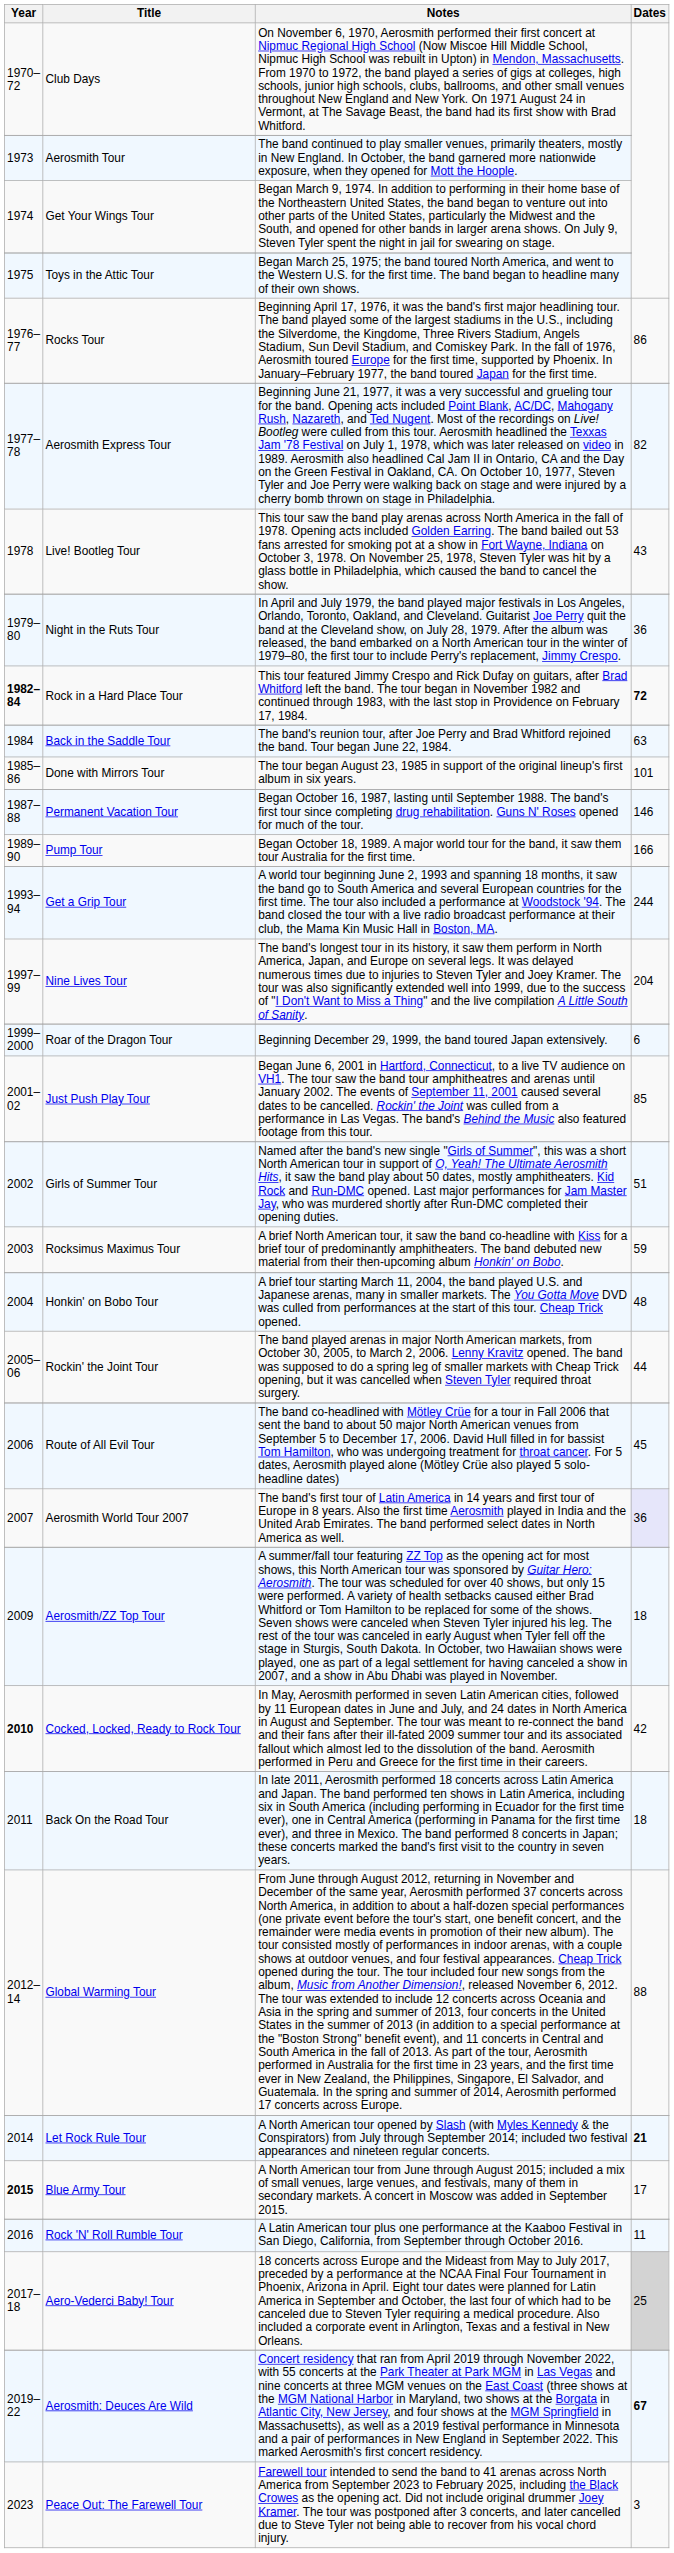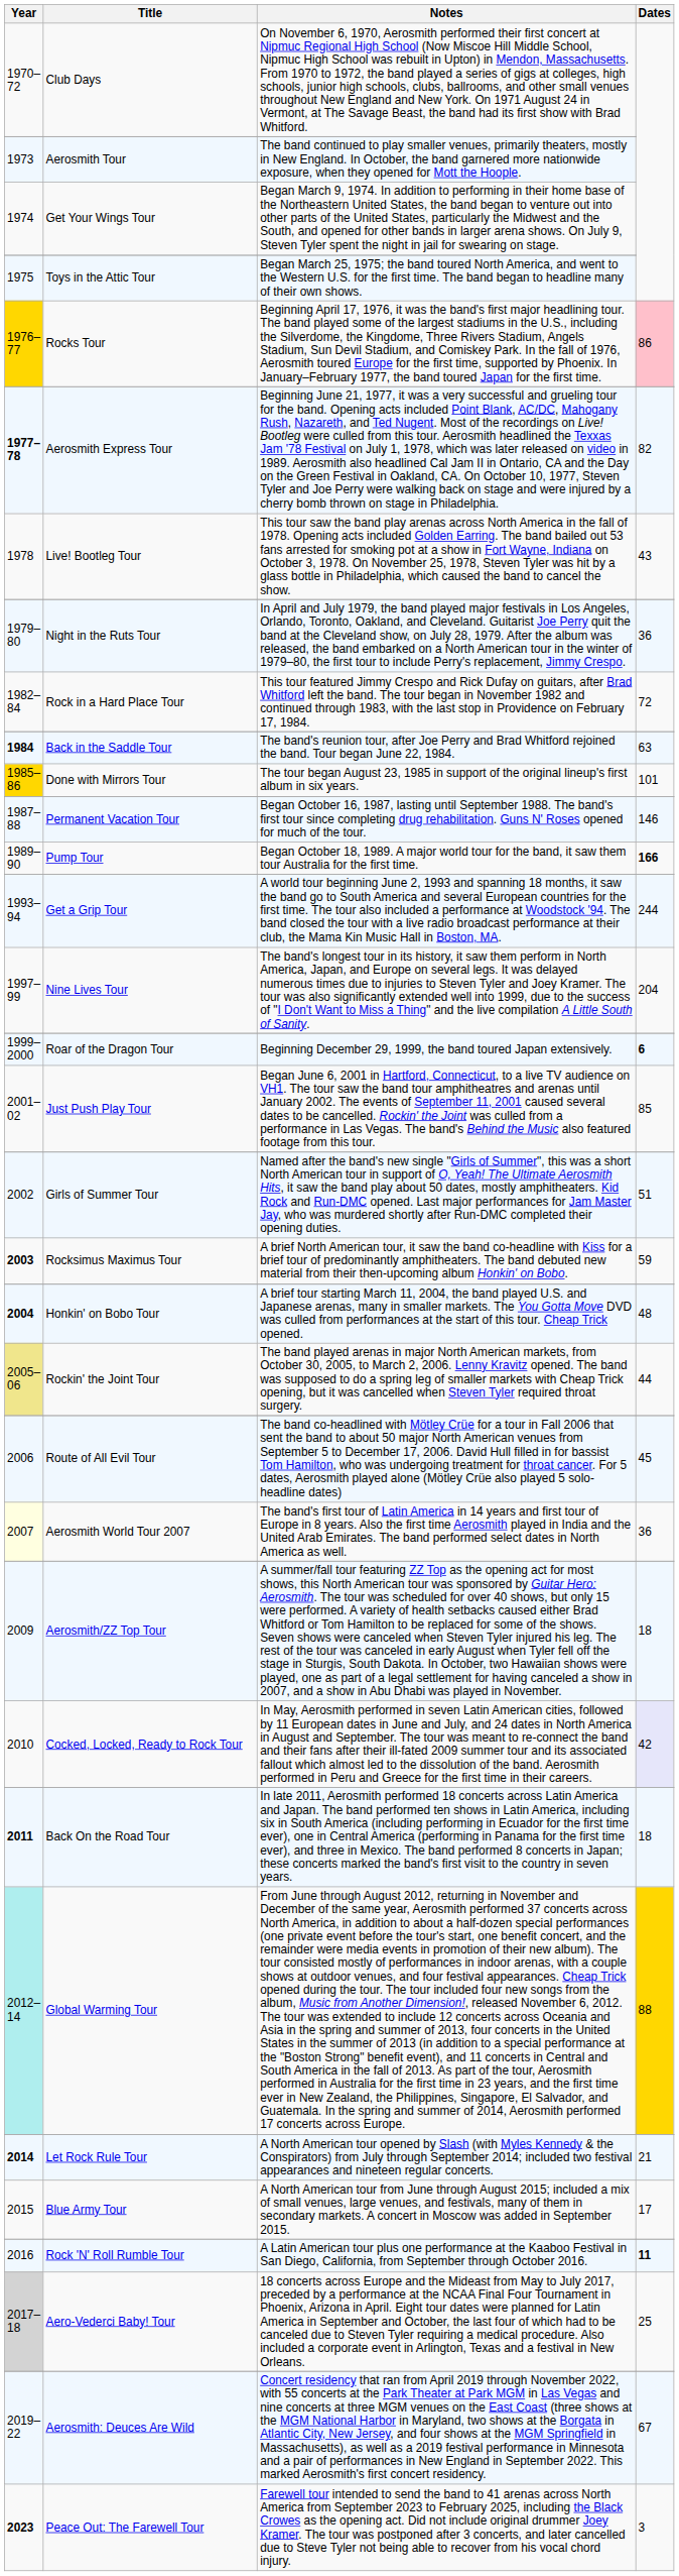Rocks Tour | Year: no background -> gold background
Rocks Tour | Dates: no background -> pink background
Aerosmith Express Tour | Year: normal -> bold
Rock in a Hard Place Tour | Year: bold -> normal
Rock in a Hard Place Tour | Dates: bold -> normal
Back in the Saddle Tour | Year: normal -> bold
Done with Mirrors Tour | Year: no background -> gold background
Pump Tour | Dates: normal -> bold
Roar of the Dragon Tour | Dates: normal -> bold
Rocksimus Maximus Tour | Year: normal -> bold
Honkin' on Bobo Tour | Year: normal -> bold
Rockin' the Joint Tour | Year: no background -> khaki background
Aerosmith World Tour 2007 | Year: no background -> lightyellow background
Aerosmith World Tour 2007 | Dates: lavender background -> no background
Cocked, Locked, Ready to Rock Tour | Year: bold -> normal
Cocked, Locked, Ready to Rock Tour | Dates: no background -> lavender background
Back On the Road Tour | Year: normal -> bold
Global Warming Tour | Year: no background -> paleturquoise background
Global Warming Tour | Dates: no background -> gold background
Let Rock Rule Tour | Year: normal -> bold
Let Rock Rule Tour | Dates: bold -> normal
Blue Army Tour | Year: bold -> normal
Rock 'N' Roll Rumble Tour | Dates: normal -> bold
Aero-Vederci Baby! Tour | Year: no background -> lightgrey background
Aero-Vederci Baby! Tour | Dates: lightgrey background -> no background
Aerosmith: Deuces Are Wild | Dates: bold -> normal
Peace Out: The Farewell Tour | Year: normal -> bold
